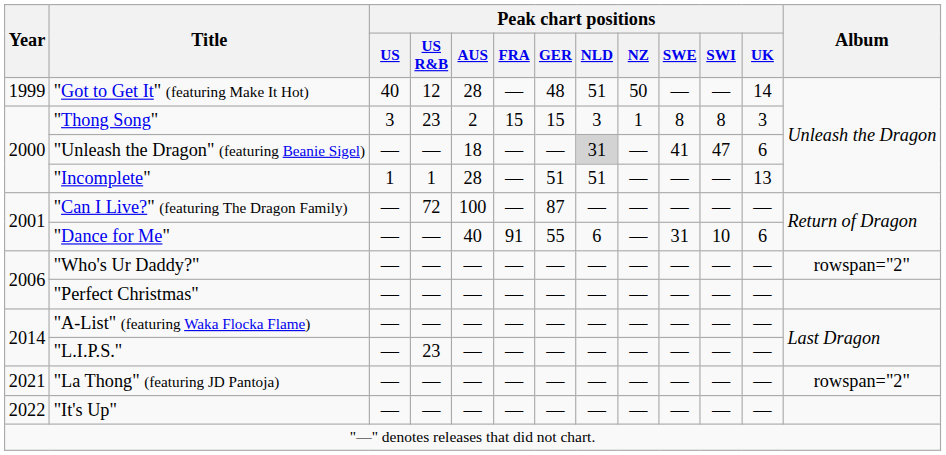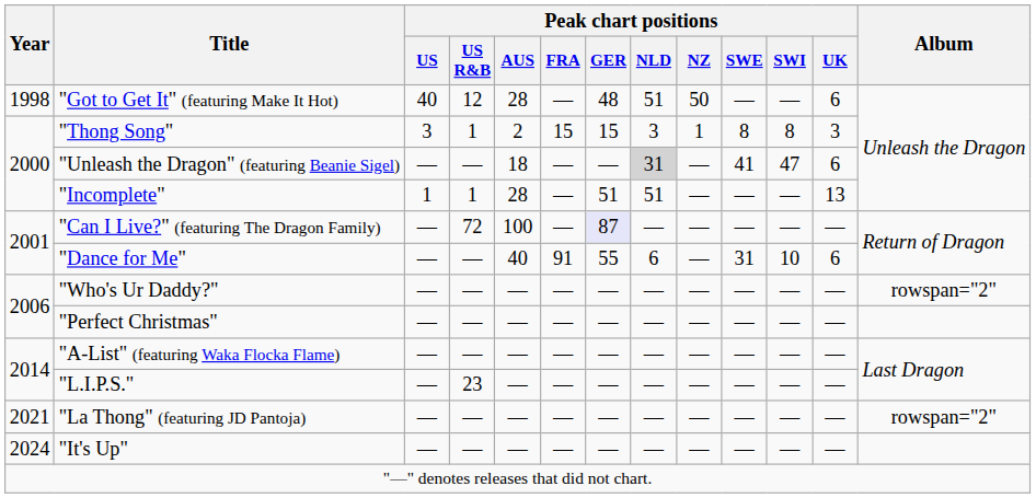"Got to Get It" (featuring Make It Hot) | Year: 1999 -> 1998
"Got to Get It" (featuring Make It Hot) | Peak chart positions / UK: 14 -> 6
"Thong Song" | Peak chart positions / US R&B: 23 -> 1
"Can I Live?" (featuring The Dragon Family) | Peak chart positions / GER: no background -> lavender background
"It's Up" | Year: 2022 -> 2024
